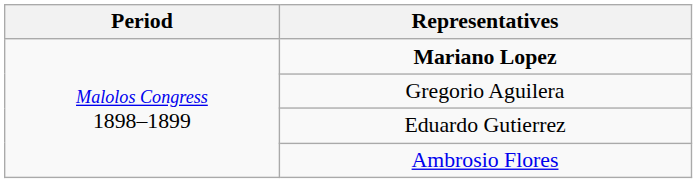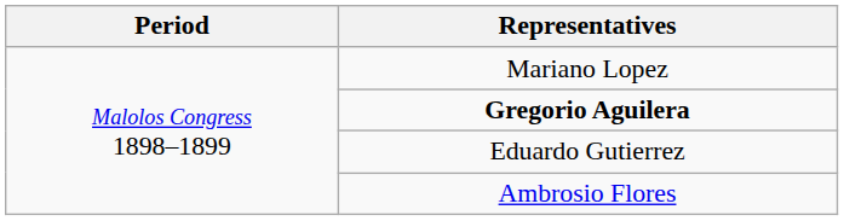Mariano Lopez | Representatives: bold -> normal
Gregorio Aguilera | Representatives: normal -> bold
